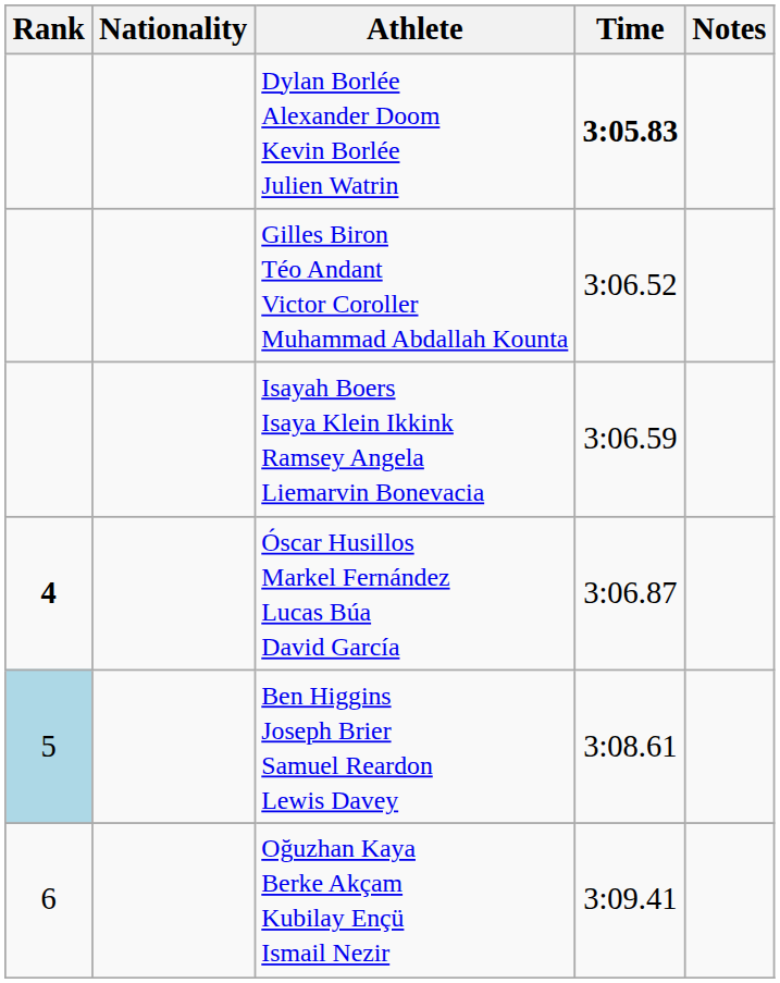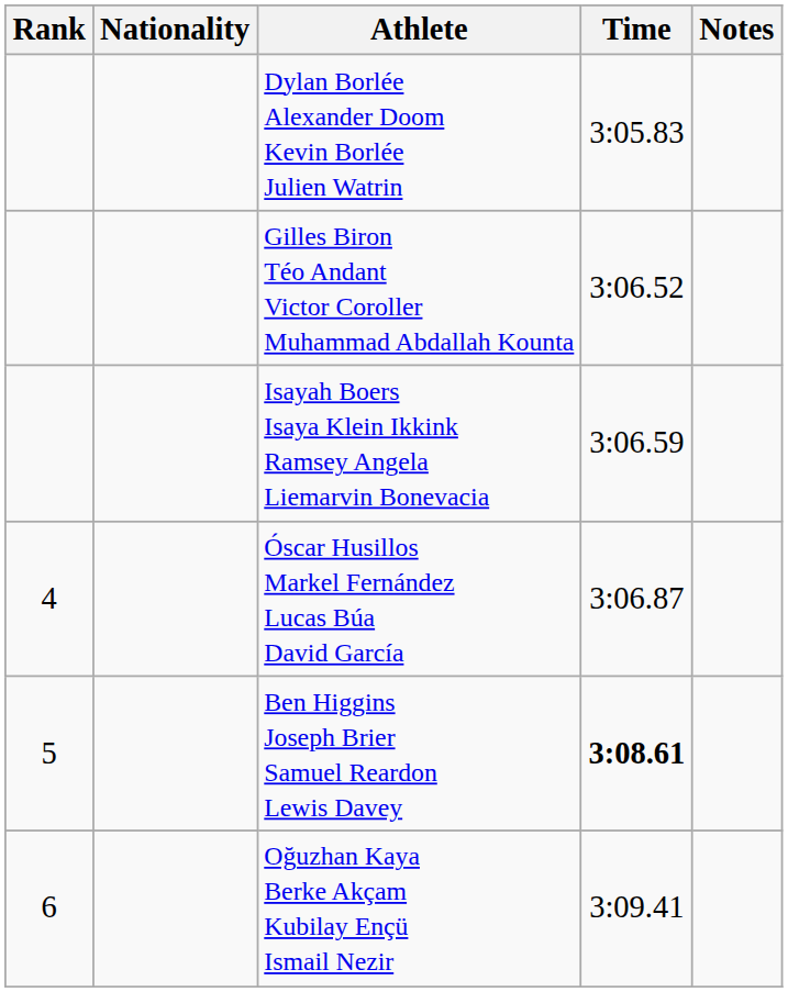Dylan Borlée Alexander Doom Kevin Borlée Julien Watrin | Time: bold -> normal
Óscar Husillos Markel Fernández Lucas Búa David García | Rank: bold -> normal
Ben Higgins Joseph Brier Samuel Reardon Lewis Davey | Rank: lightblue background -> no background
Ben Higgins Joseph Brier Samuel Reardon Lewis Davey | Time: normal -> bold
